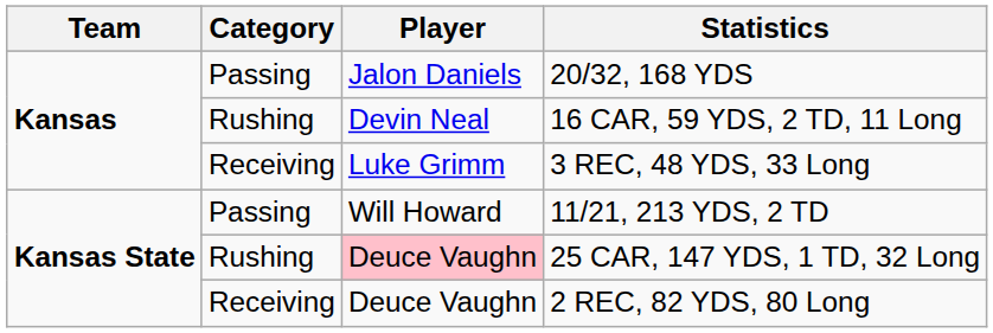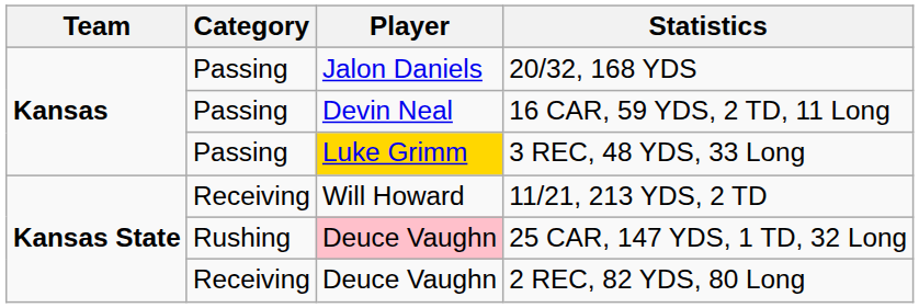16 CAR, 59 YDS, 2 TD, 11 Long | Category: Rushing -> Passing
3 REC, 48 YDS, 33 Long | Category: Receiving -> Passing
3 REC, 48 YDS, 33 Long | Player: no background -> gold background
11/21, 213 YDS, 2 TD | Category: Passing -> Receiving
